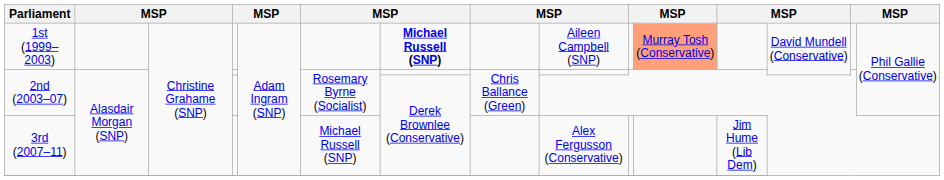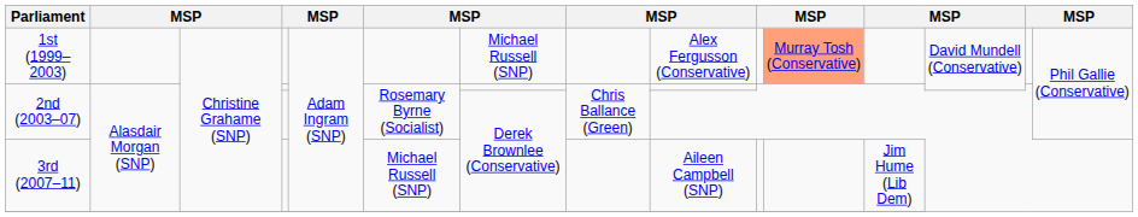1st (1999–2003) | column 7: bold -> normal
1st (1999–2003) | column 9: Aileen Campbell (SNP) -> Alex Fergusson (Conservative)
3rd (2007–11) | column 9: Alex Fergusson (Conservative) -> Aileen Campbell (SNP)
